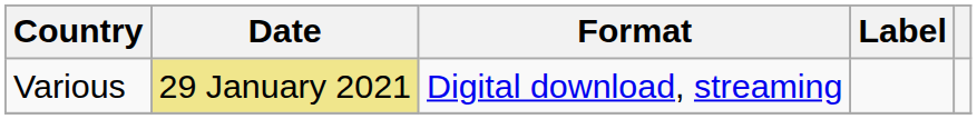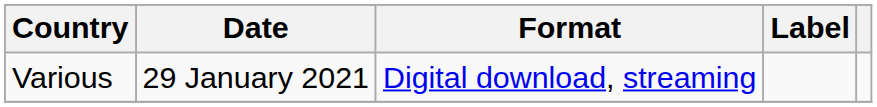Various | Date: khaki background -> no background
